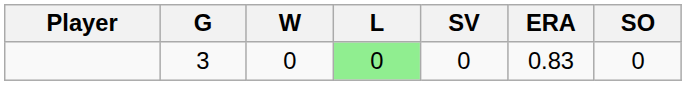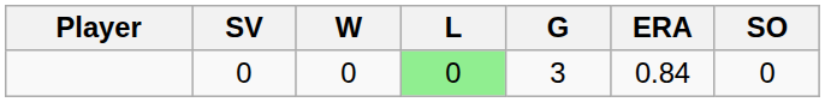columns swapped: G <-> SV
row 2 | ERA: 0.83 -> 0.84
